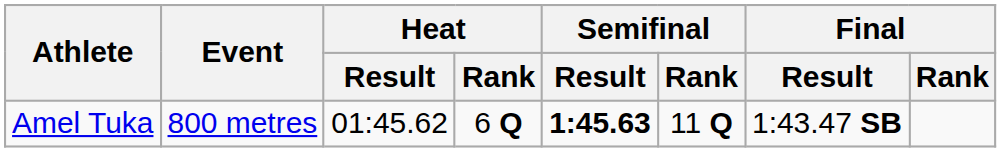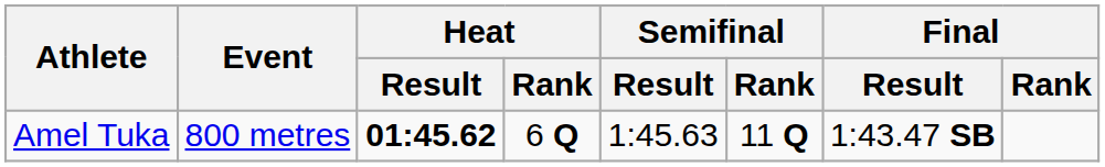Amel Tuka | Heat / Result: normal -> bold
Amel Tuka | Semifinal / Result: bold -> normal
